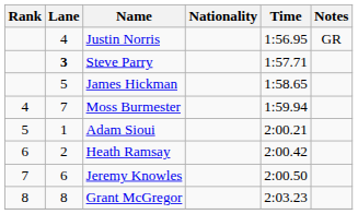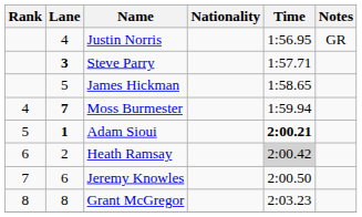Moss Burmester | Lane: normal -> bold
Adam Sioui | Lane: normal -> bold
Adam Sioui | Time: normal -> bold
Heath Ramsay | Time: no background -> lightgrey background
